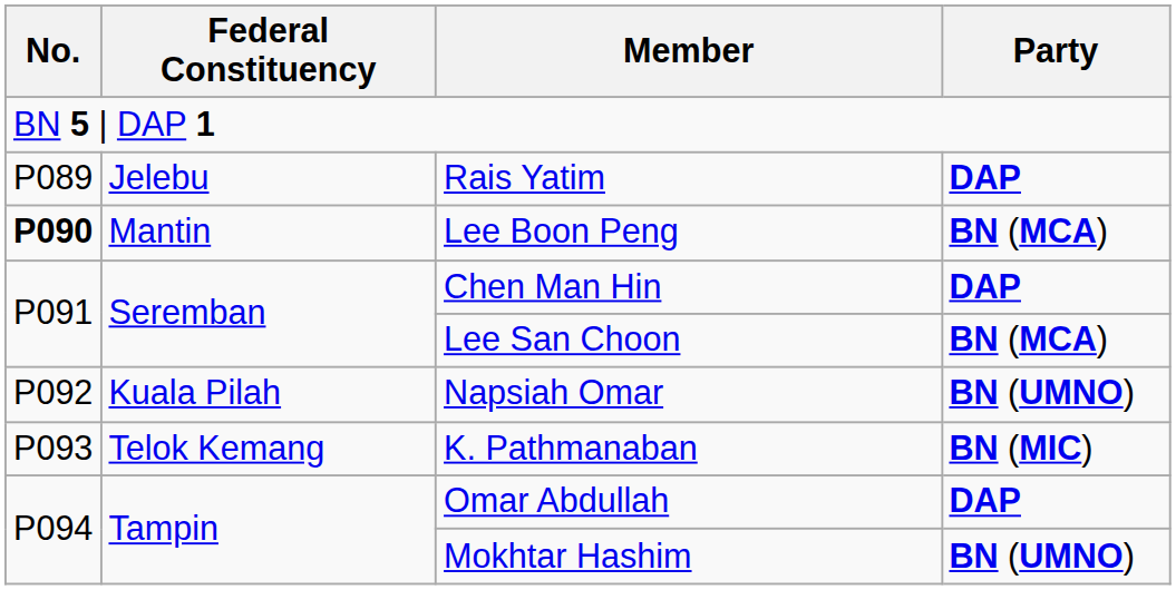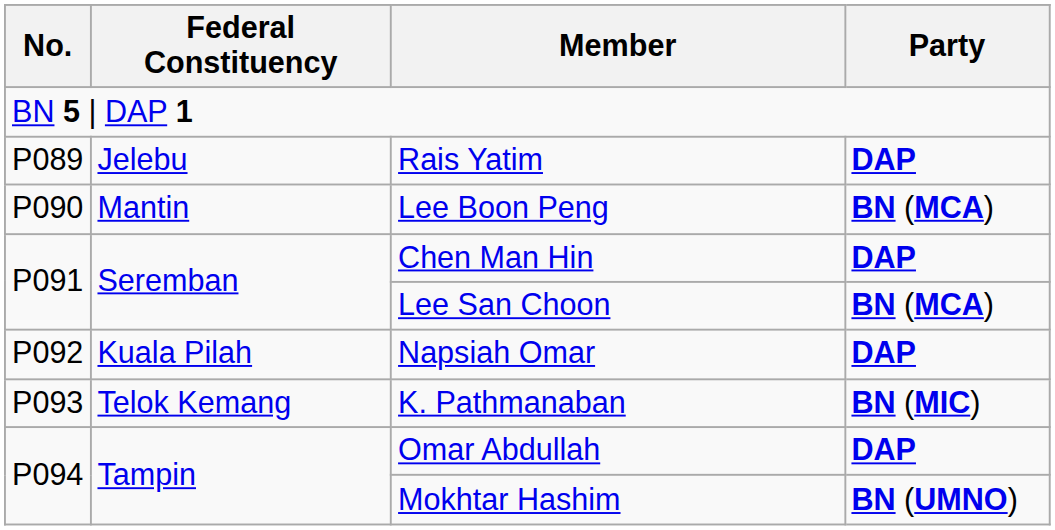Lee Boon Peng | No.: bold -> normal
Napsiah Omar | Party: BN (UMNO) -> DAP
